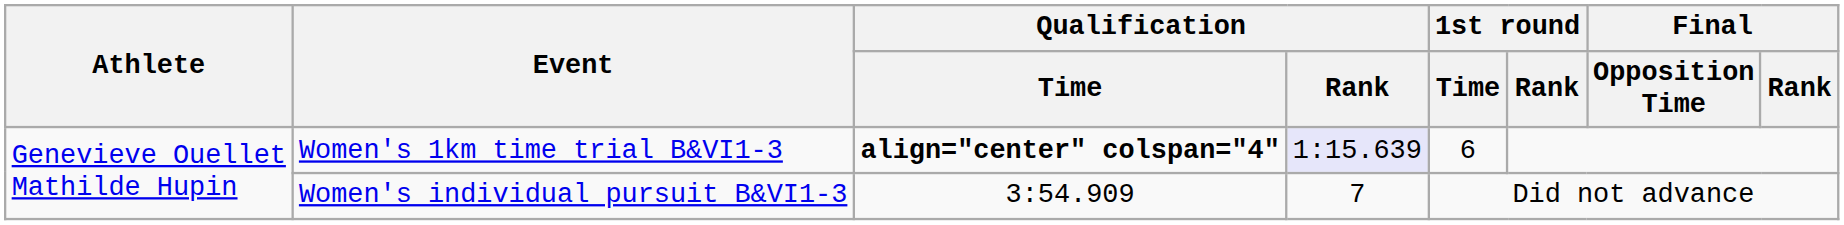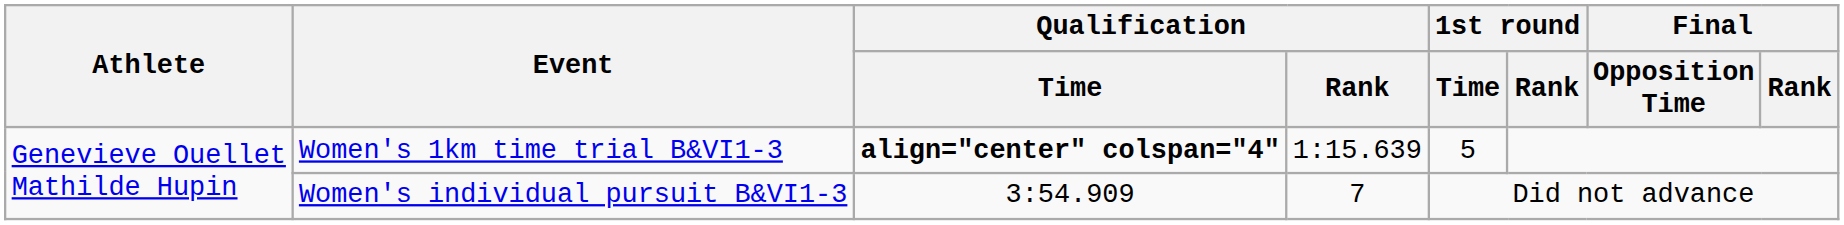Women's 1km time trial B&VI1-3 | Qualification / Rank: lavender background -> no background
Women's 1km time trial B&VI1-3 | 1st round / Time: 6 -> 5
